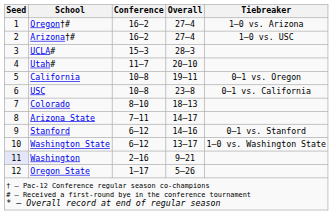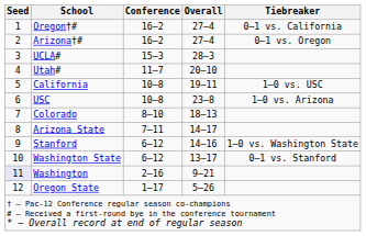Oregon†# | Tiebreaker: 1–0 vs. Arizona -> 0–1 vs. California
Arizona†# | Tiebreaker: 1–0 vs. USC -> 0–1 vs. Oregon
California | Tiebreaker: 0–1 vs. Oregon -> 1–0 vs. USC
USC | Tiebreaker: 0–1 vs. California -> 1–0 vs. Arizona
Stanford | Tiebreaker: 0–1 vs. Stanford -> 1–0 vs. Washington State
Washington State | Tiebreaker: 1–0 vs. Washington State -> 0–1 vs. Stanford
